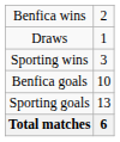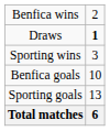Draws | column 2: normal -> bold
